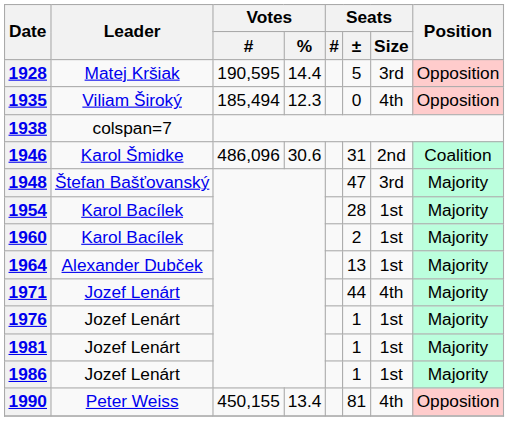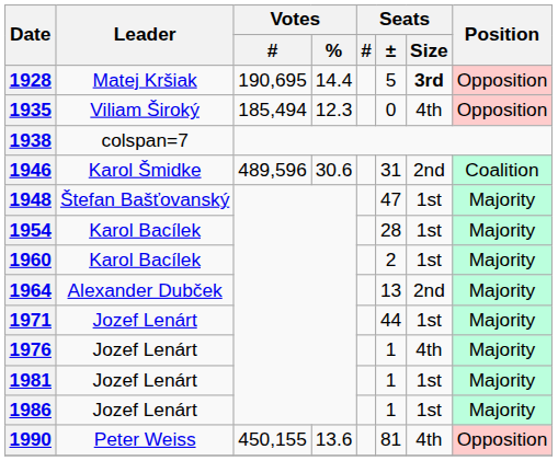1928 | Votes / #: 190,595 -> 190,695
1928 | Seats / Size: normal -> bold
1946 | Votes / #: 486,096 -> 489,596
1948 | Seats / Size: 3rd -> 1st
1964 | Seats / Size: 1st -> 2nd
1971 | Seats / Size: 4th -> 1st
1976 | Seats / Size: 1st -> 4th
1990 | Votes / %: 13.4 -> 13.6
